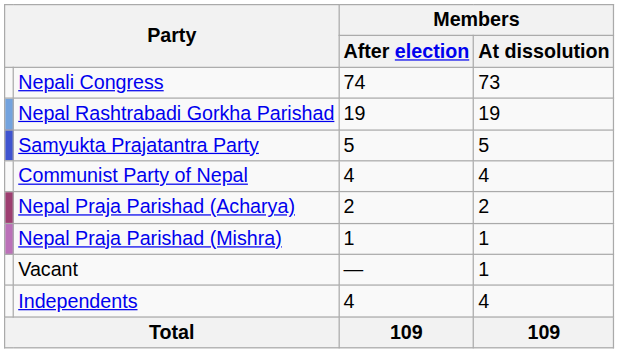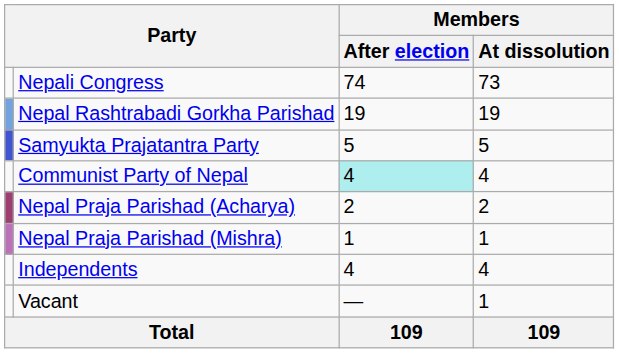Communist Party of Nepal | Members / After election: no background -> paleturquoise background
rows swapped: Independents <-> Vacant
